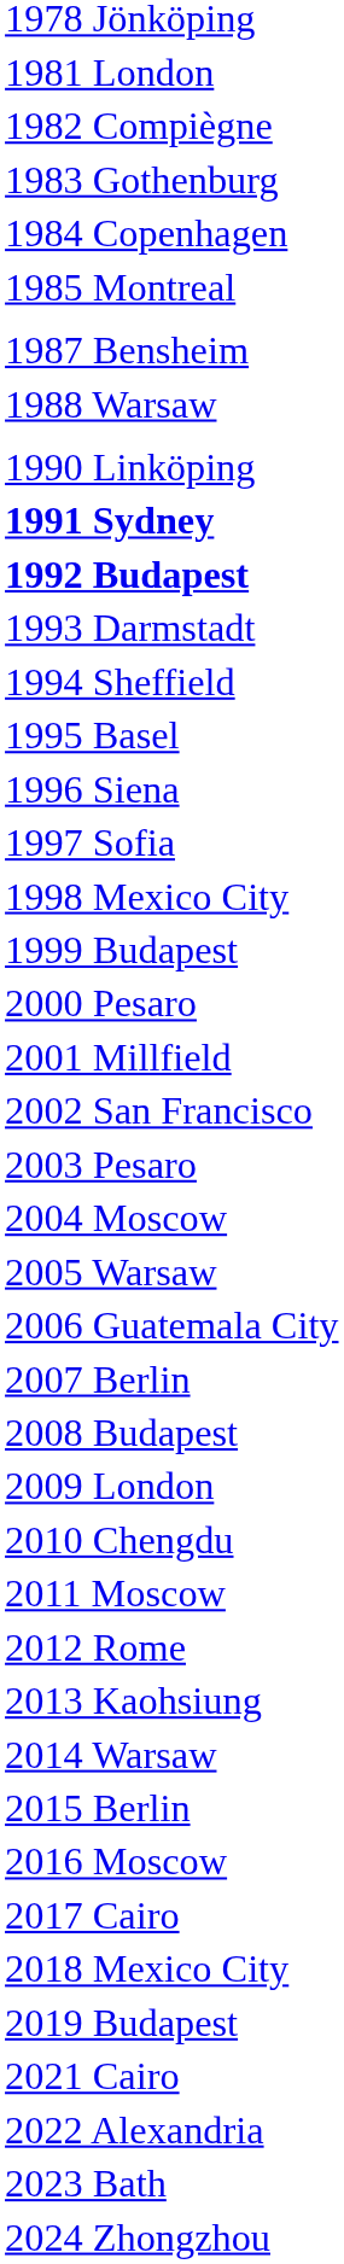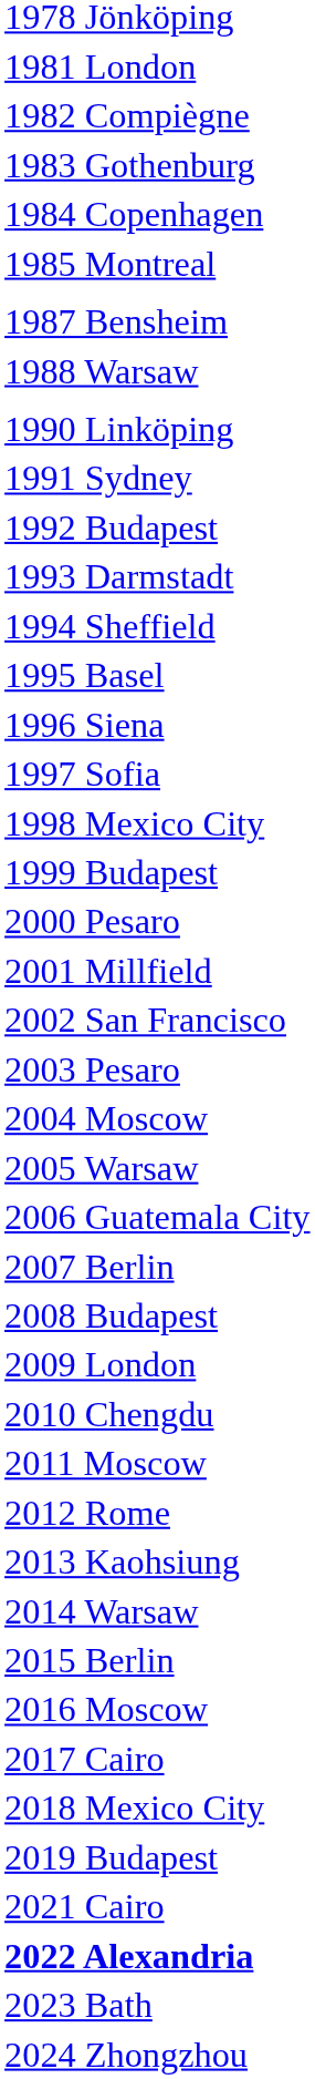1991 Sydney | column 1: bold -> normal
1992 Budapest | column 1: bold -> normal
2022 Alexandria | column 1: normal -> bold
